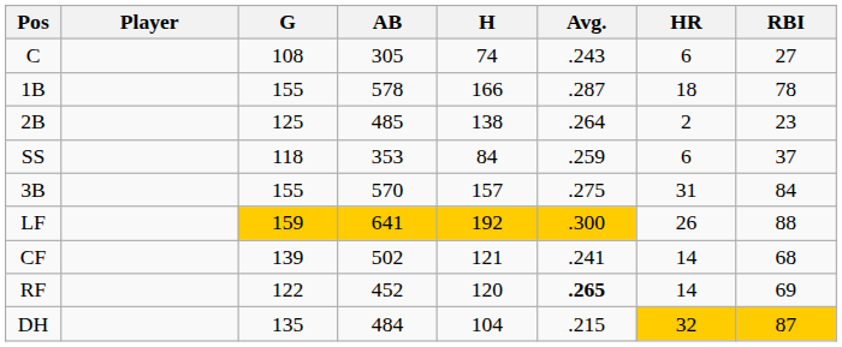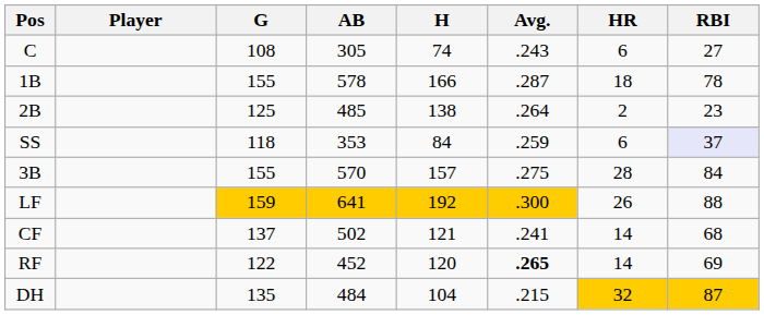SS | RBI: no background -> lavender background
3B | HR: 31 -> 28
CF | G: 139 -> 137
